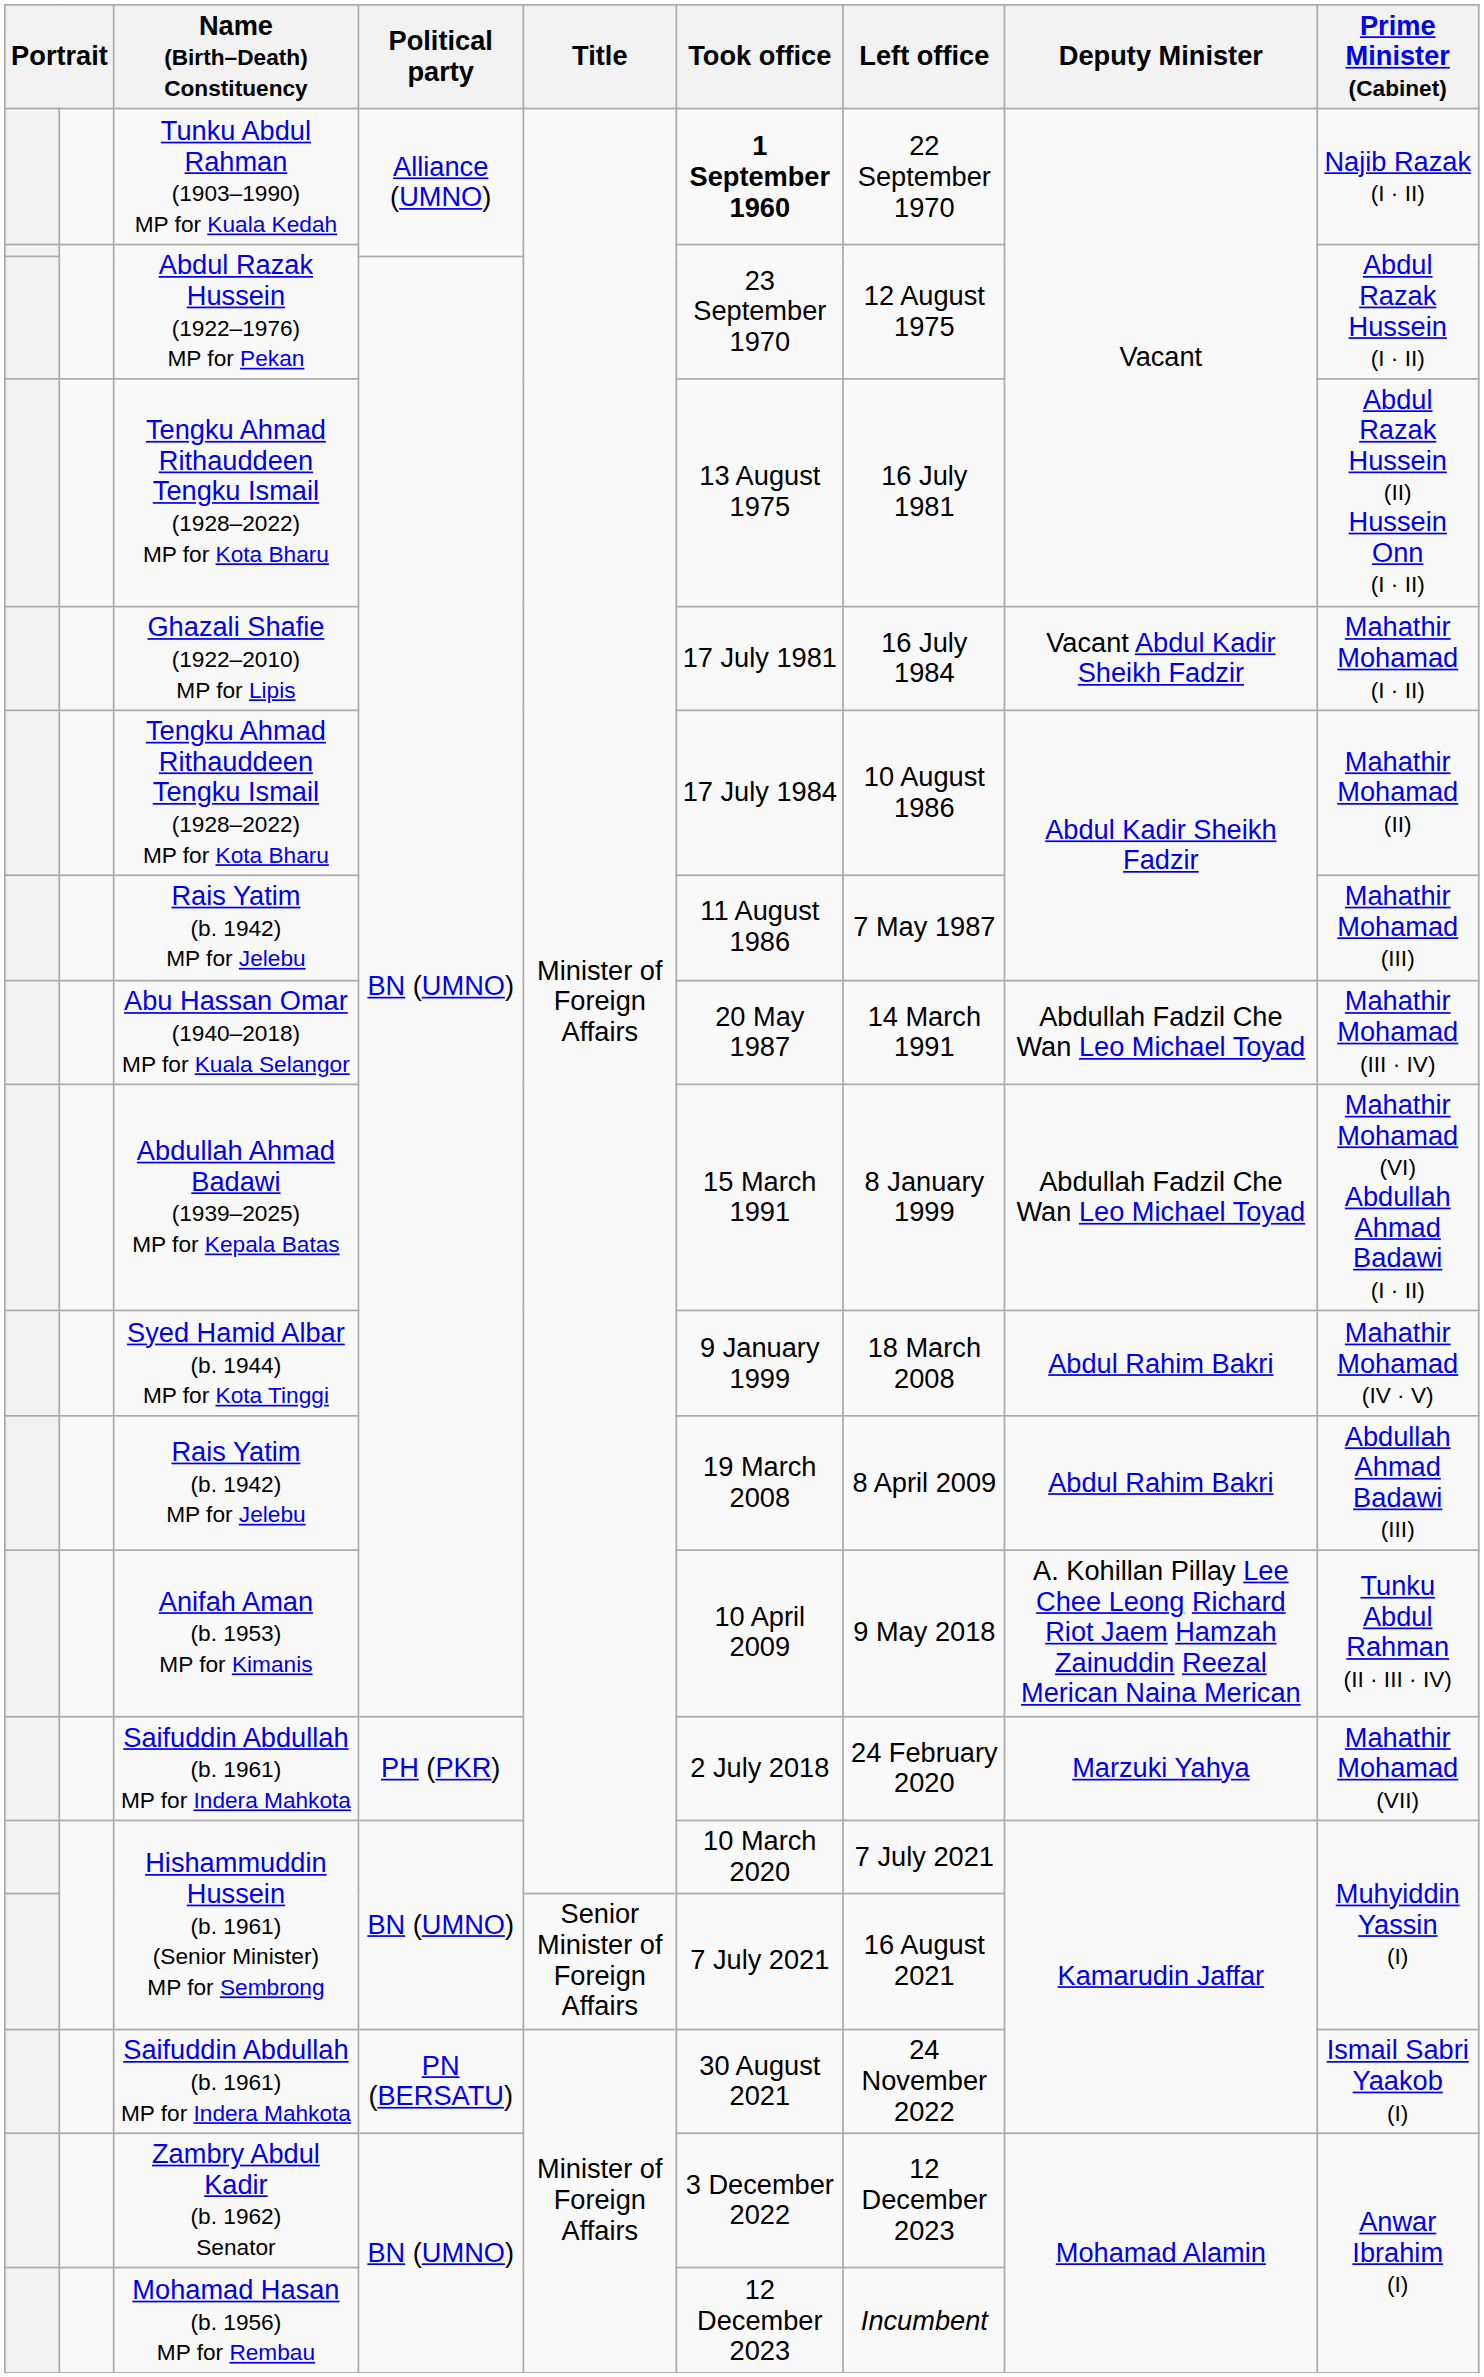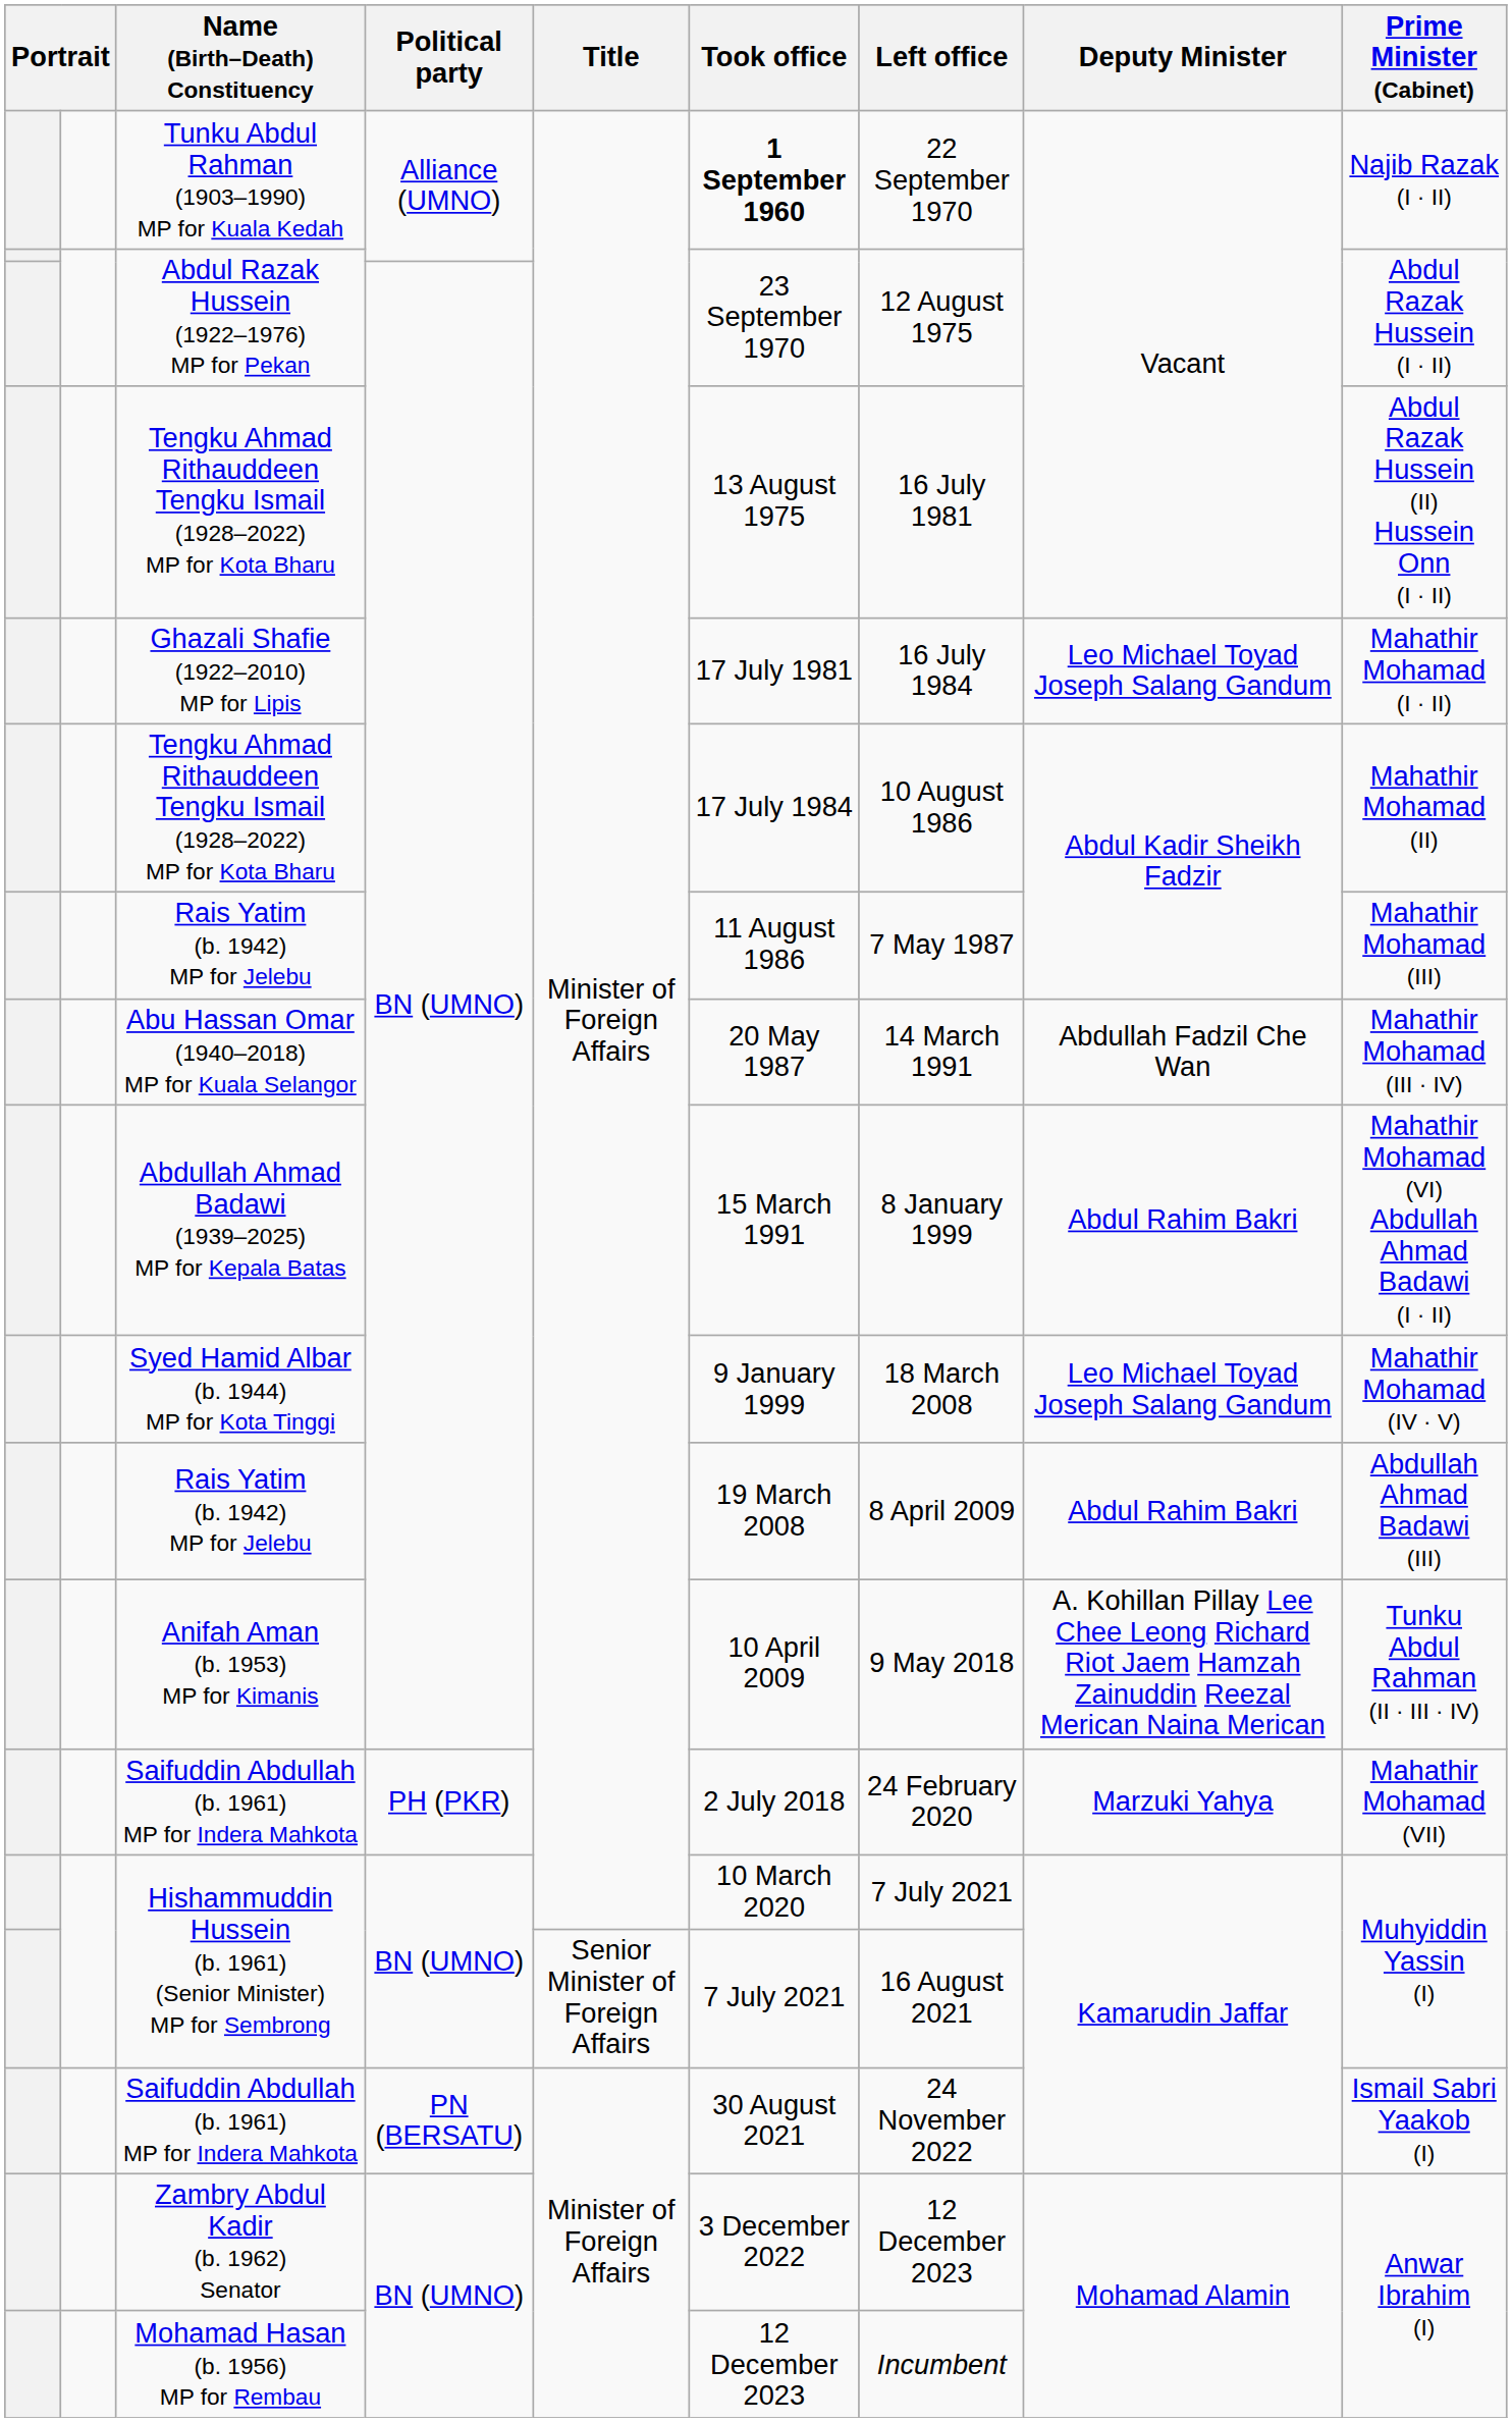Ghazali Shafie (1922–2010) MP for Lipis | Deputy Minister: Vacant Abdul Kadir Sheikh Fadzir -> Leo Michael Toyad Joseph Salang Gandum
Abu Hassan Omar (1940–2018) MP for Kuala Selangor | Deputy Minister: Abdullah Fadzil Che Wan Leo Michael Toyad -> Abdullah Fadzil Che Wan
Abdullah Ahmad Badawi (1939–2025) MP for Kepala Batas | Deputy Minister: Abdullah Fadzil Che Wan Leo Michael Toyad -> Abdul Rahim Bakri
Syed Hamid Albar (b. 1944) MP for Kota Tinggi | Deputy Minister: Abdul Rahim Bakri -> Leo Michael Toyad Joseph Salang Gandum
